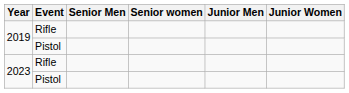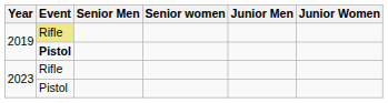2019 / Rifle | Event: no background -> khaki background
2019 / Pistol | Event: normal -> bold
